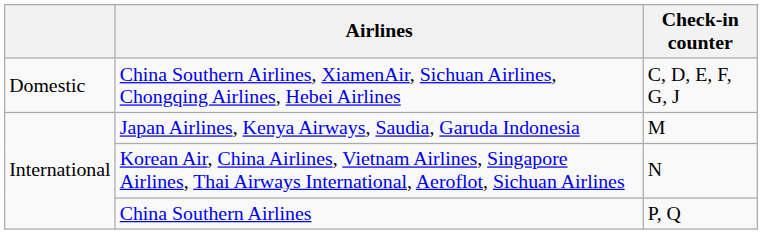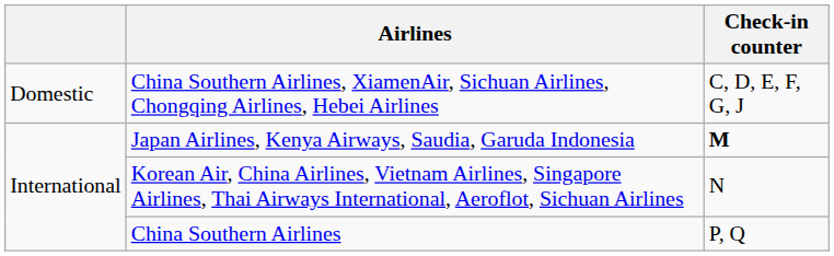Japan Airlines, Kenya Airways, Saudia, Garuda Indonesia | Check-in counter: normal -> bold
